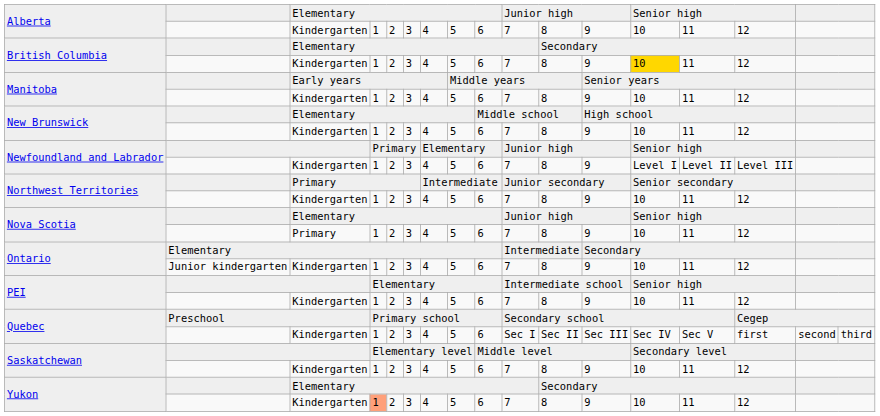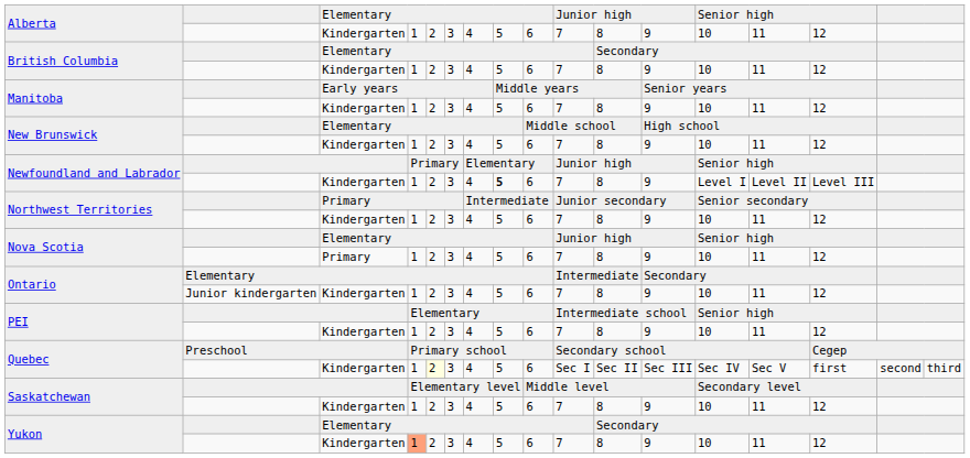British Columbia / Kindergarten | column 13: gold background -> no background
Newfoundland and Labrador / Kindergarten | column 8: normal -> bold
Quebec / Kindergarten | column 5: no background -> lightyellow background
